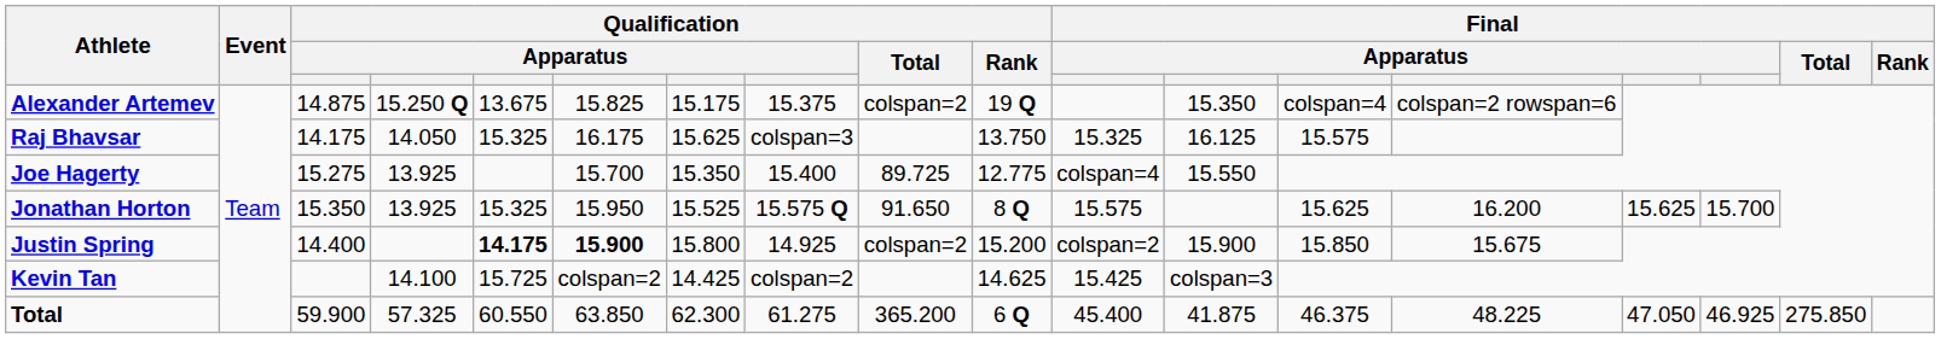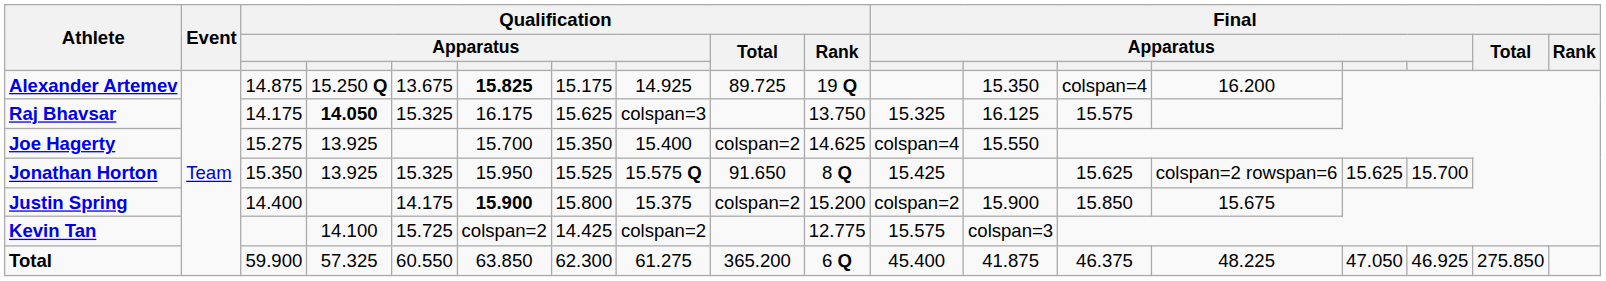Alexander Artemev | column 6: normal -> bold
Alexander Artemev | column 8: 15.375 -> 14.925
Alexander Artemev | Qualification / Total: colspan=2 -> 89.725
Alexander Artemev | column 14: colspan=2 rowspan=6 -> 16.200
Raj Bhavsar | column 4: normal -> bold
Joe Hagerty | Qualification / Total: 89.725 -> colspan=2
Joe Hagerty | Qualification / Rank: 12.775 -> 14.625
Jonathan Horton | column 11: 15.575 -> 15.425
Jonathan Horton | column 14: 16.200 -> colspan=2 rowspan=6
Justin Spring | column 5: bold -> normal
Justin Spring | column 8: 14.925 -> 15.375
Kevin Tan | Qualification / Rank: 14.625 -> 12.775
Kevin Tan | column 11: 15.425 -> 15.575
